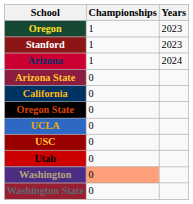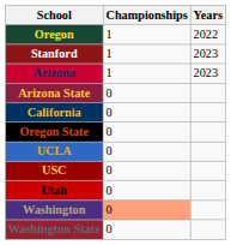Oregon | Years: 2023 -> 2022
Arizona | Years: 2024 -> 2023
